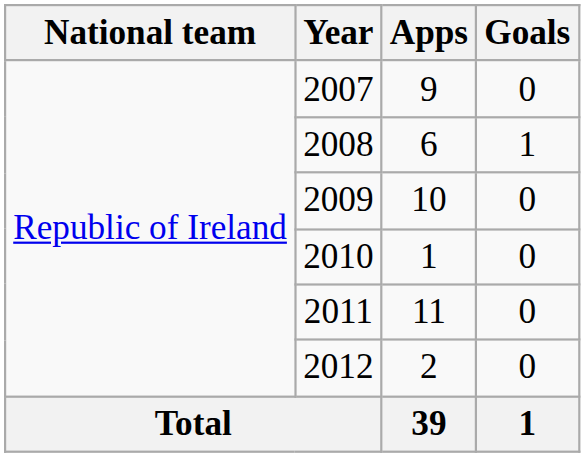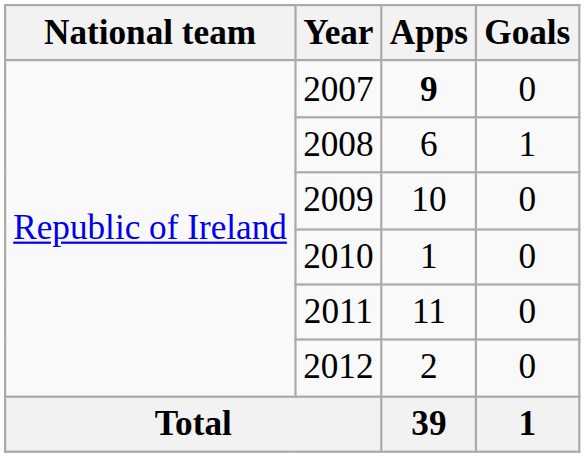2007 | Apps: normal -> bold
